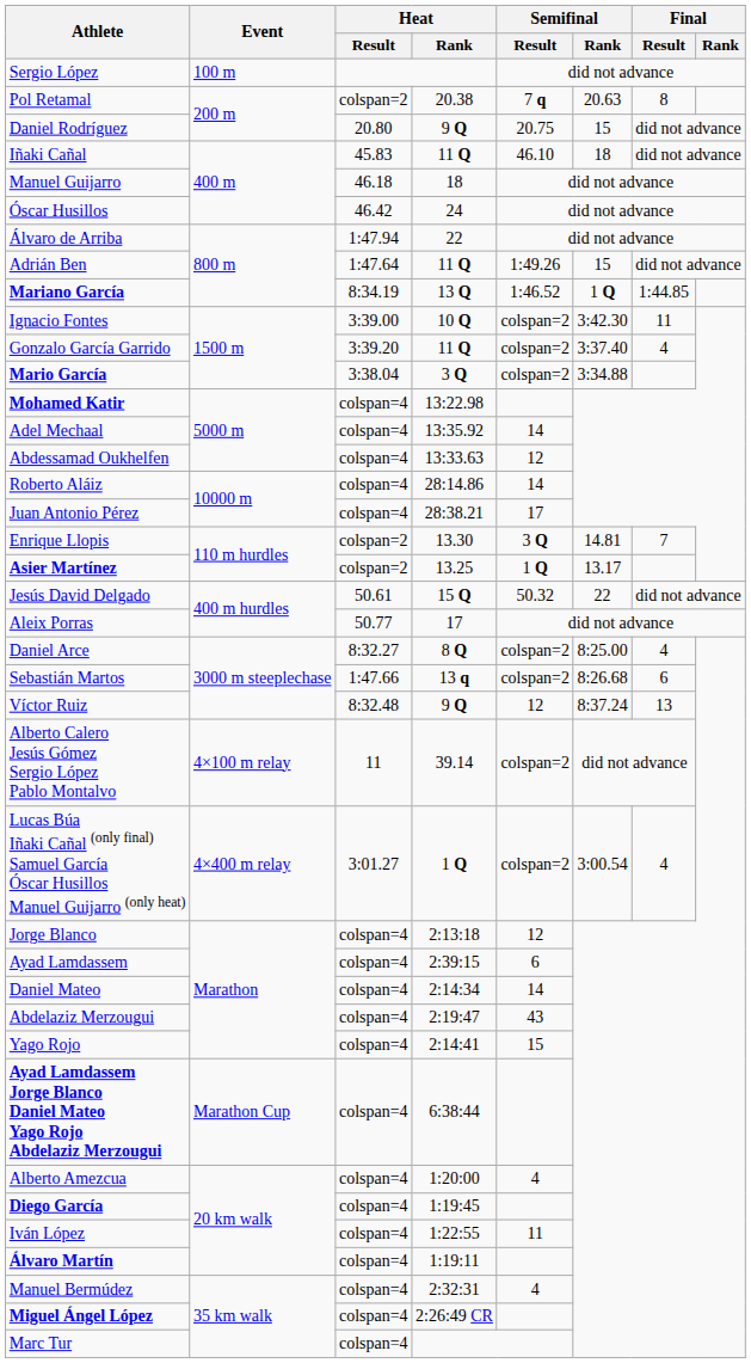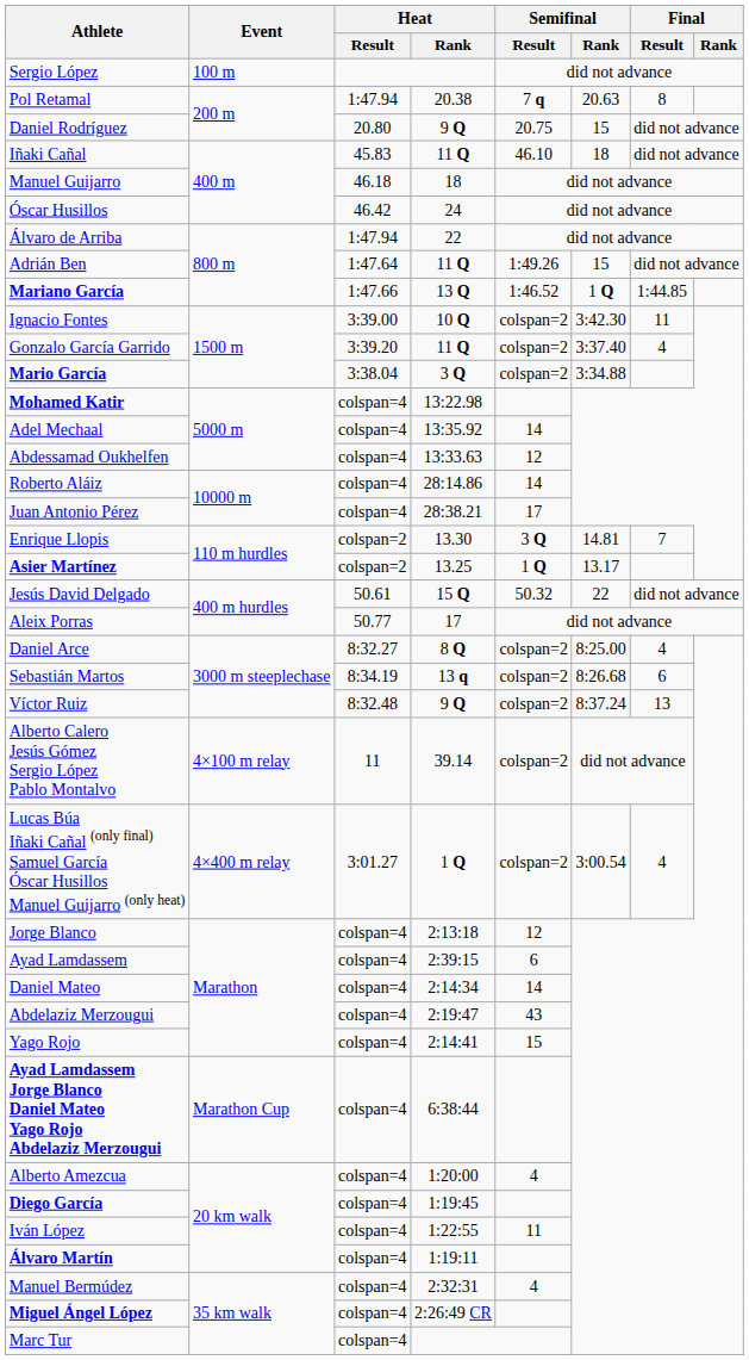Pol Retamal | Heat / Result: colspan=2 -> 1:47.94
Mariano García | Heat / Result: 8:34.19 -> 1:47.66
Sebastián Martos | Heat / Result: 1:47.66 -> 8:34.19
Víctor Ruiz | Semifinal / Result: 12 -> colspan=2
